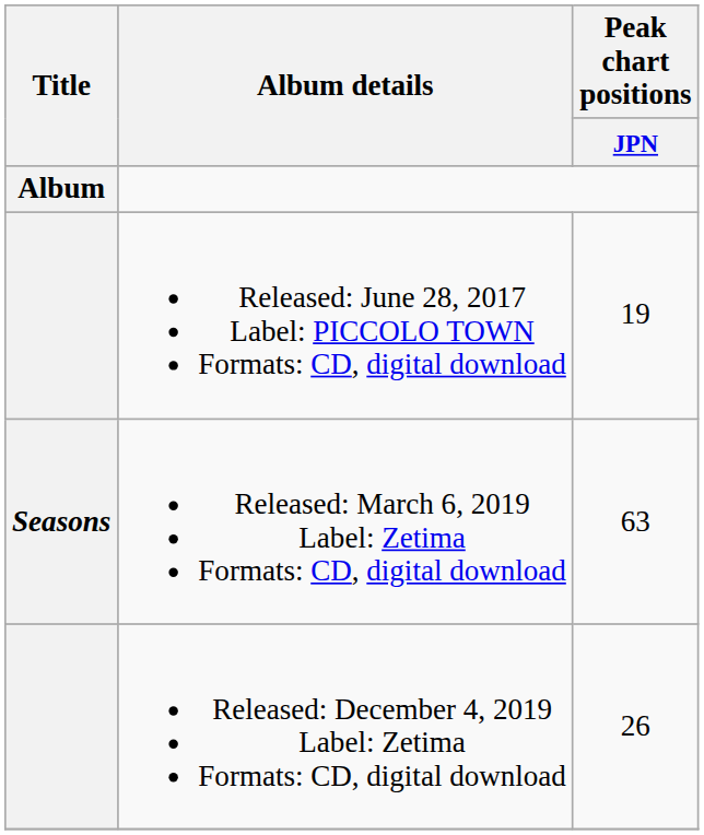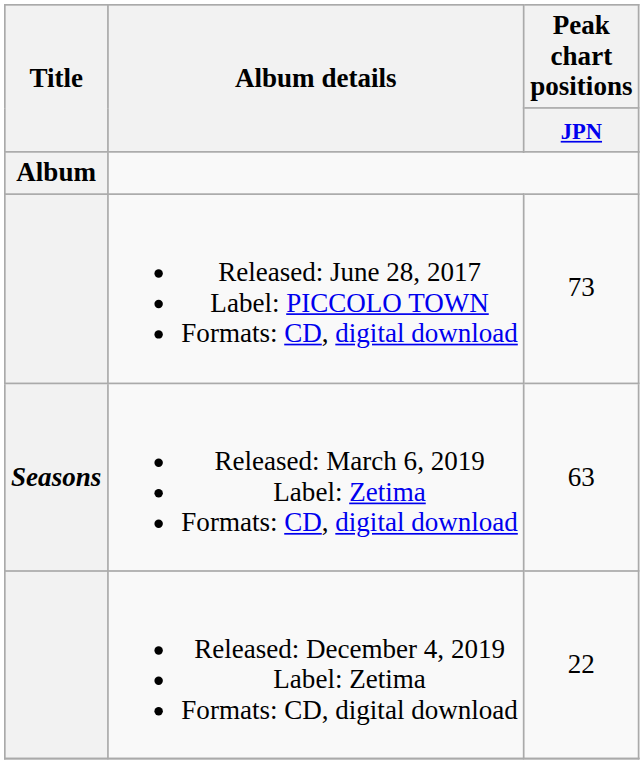row 4 | Peak chart positions / JPN: 19 -> 73
row 6 | Peak chart positions / JPN: 26 -> 22
